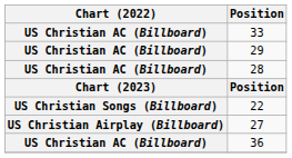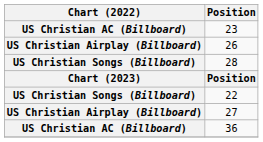row 2 | Position: 33 -> 23
row 3 | Chart (2022): US Christian AC (Billboard) -> US Christian Airplay (Billboard)
row 3 | Position: 29 -> 26
row 4 | Chart (2022): US Christian AC (Billboard) -> US Christian Songs (Billboard)
